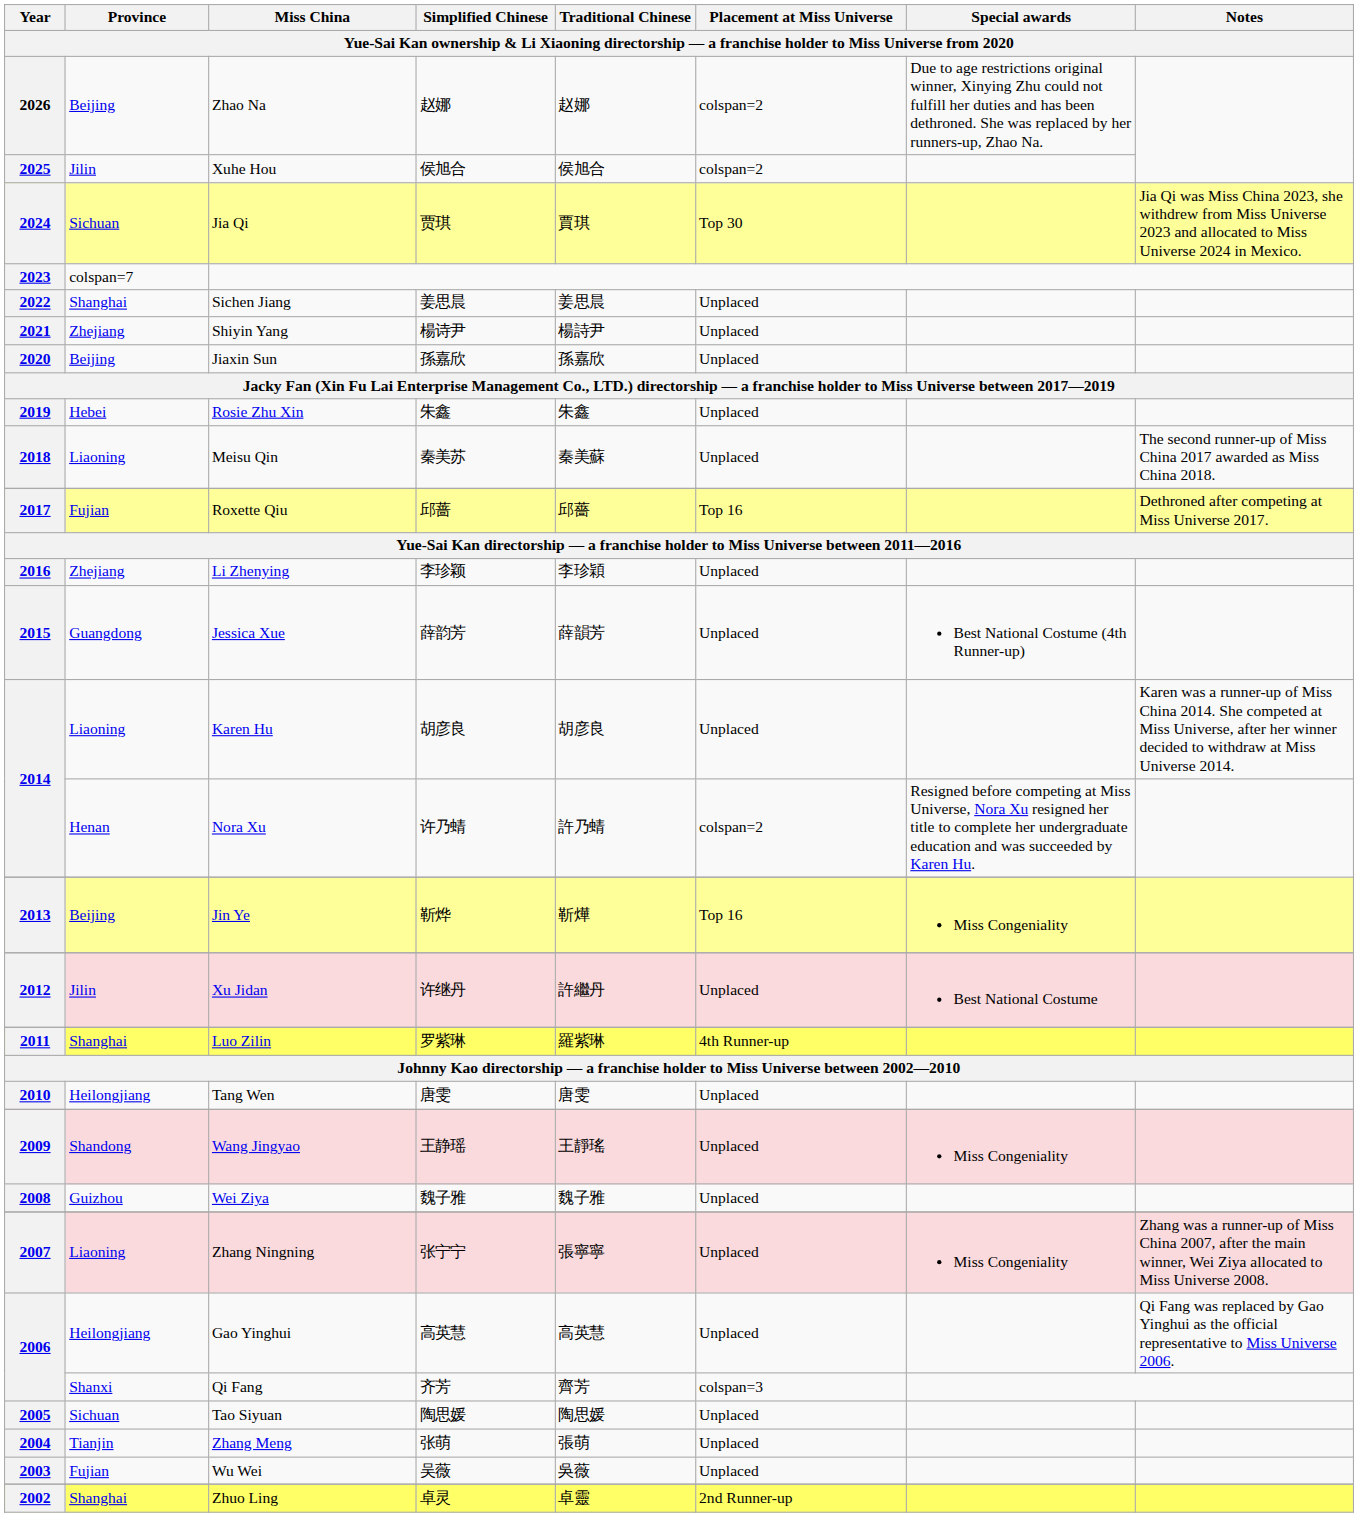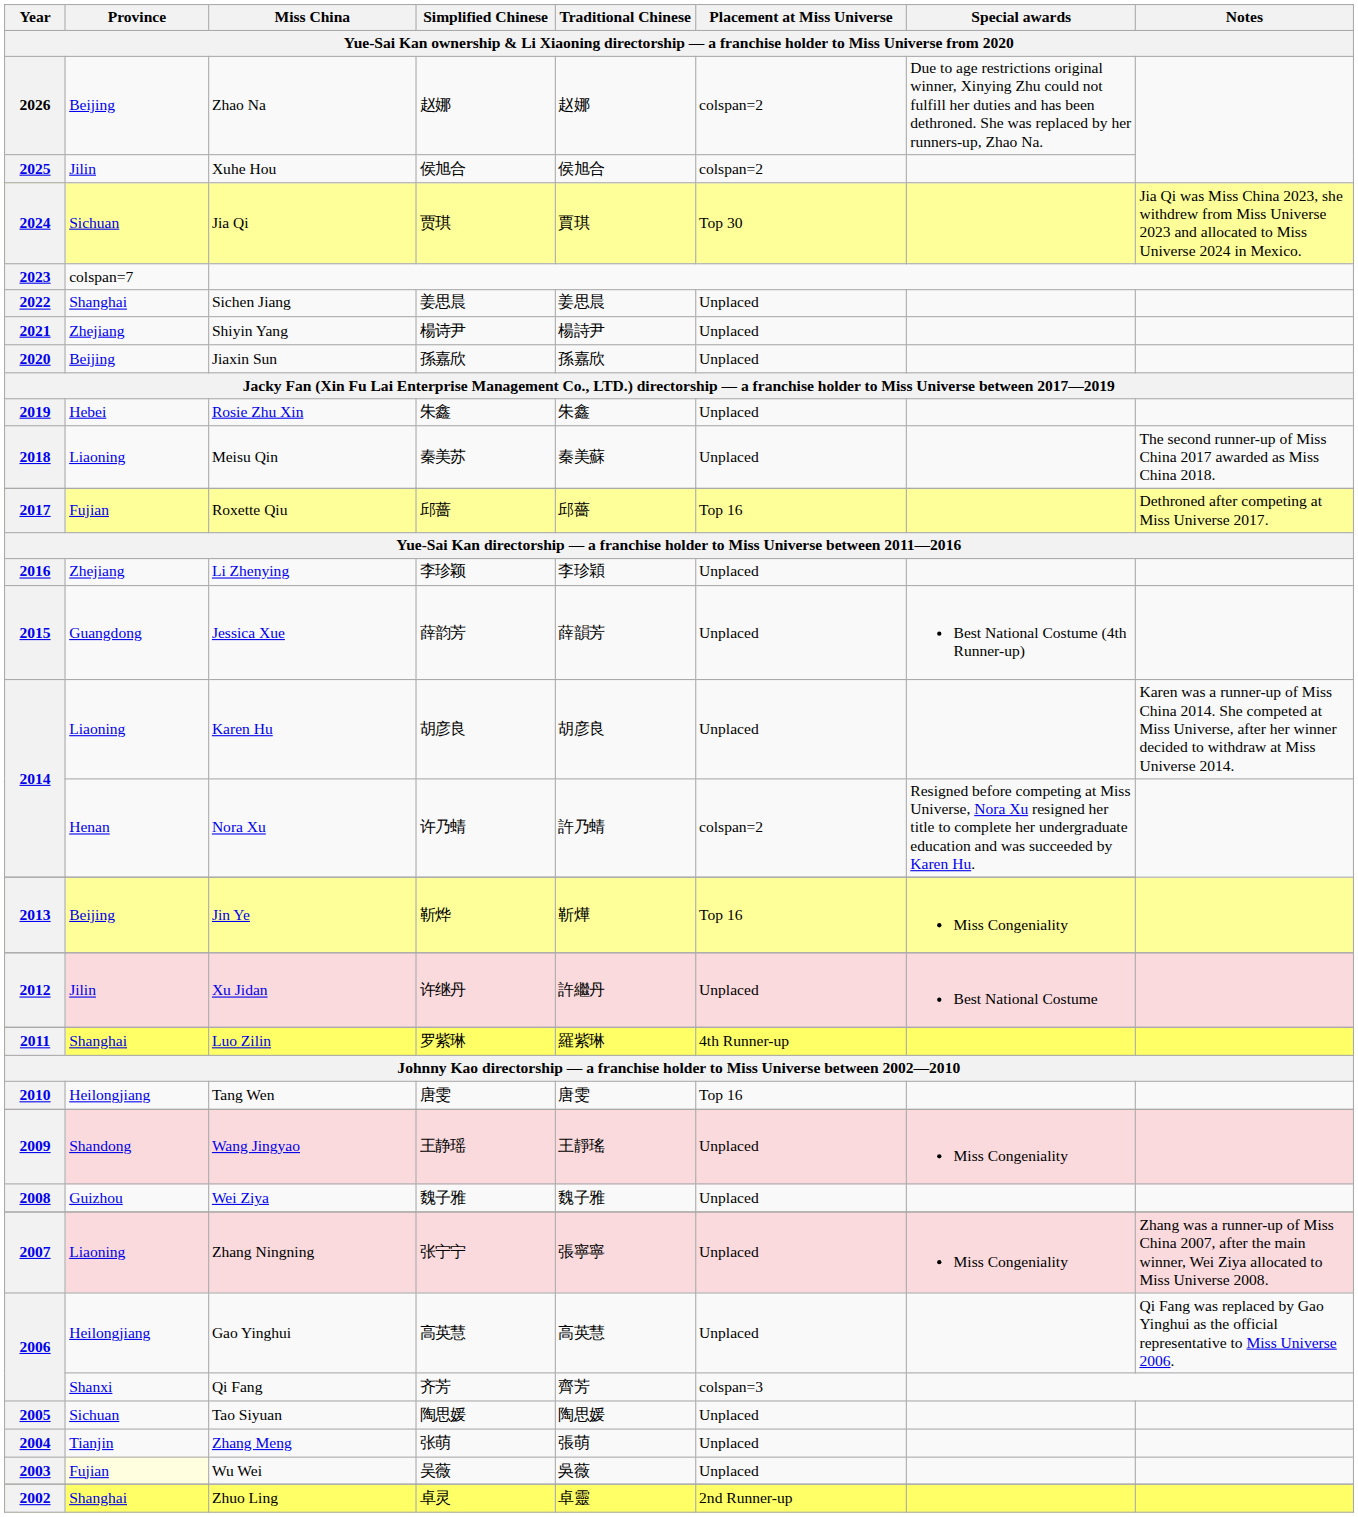2010 | Placement at Miss Universe: Unplaced -> Top 16
2003 | Province: no background -> lightyellow background
